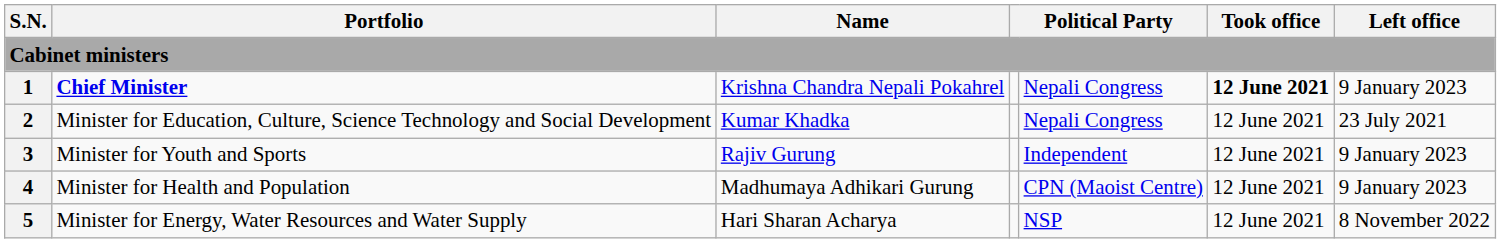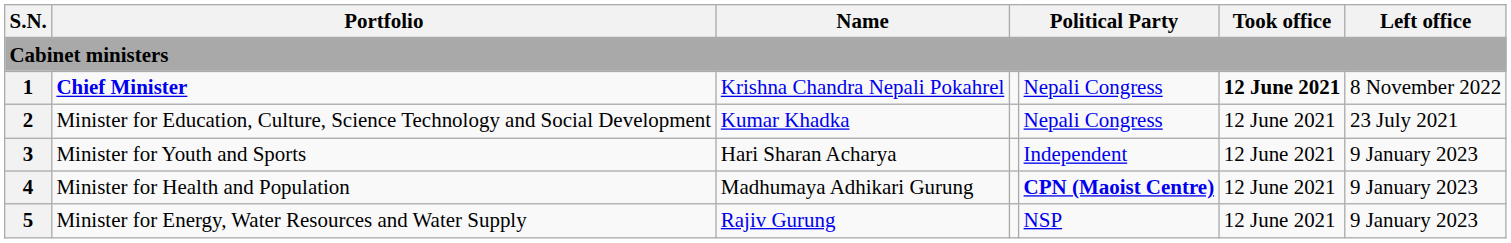Chief Minister | Left office: 9 January 2023 -> 8 November 2022
Minister for Youth and Sports | Name: Rajiv Gurung -> Hari Sharan Acharya
Minister for Health and Population | column 5: normal -> bold
Minister for Energy, Water Resources and Water Supply | Name: Hari Sharan Acharya -> Rajiv Gurung
Minister for Energy, Water Resources and Water Supply | Left office: 8 November 2022 -> 9 January 2023
